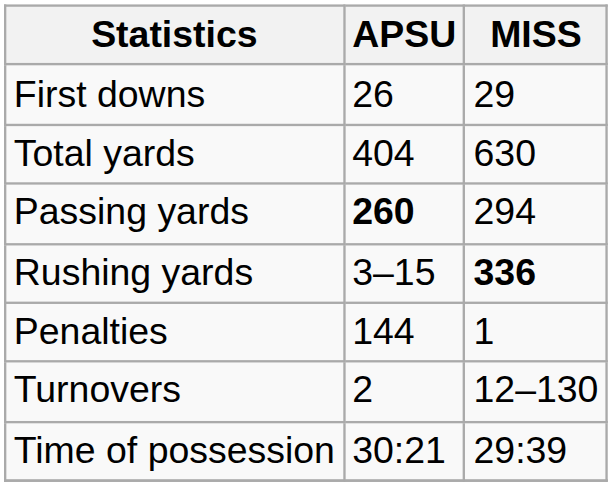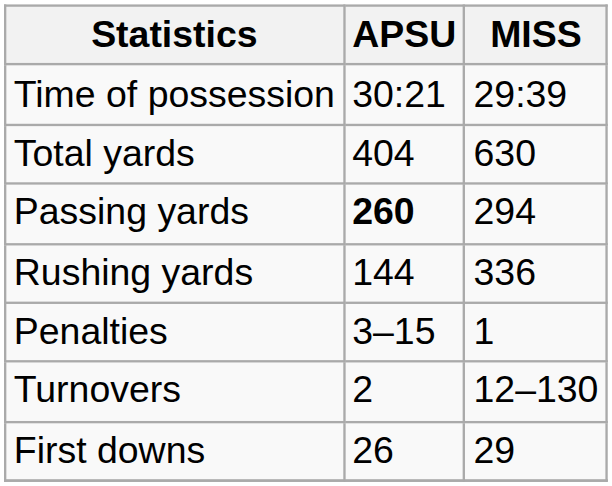rows swapped: First downs <-> Time of possession
Rushing yards | APSU: 3–15 -> 144
Rushing yards | MISS: bold -> normal
Penalties | APSU: 144 -> 3–15
